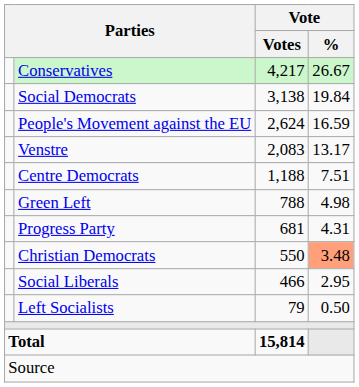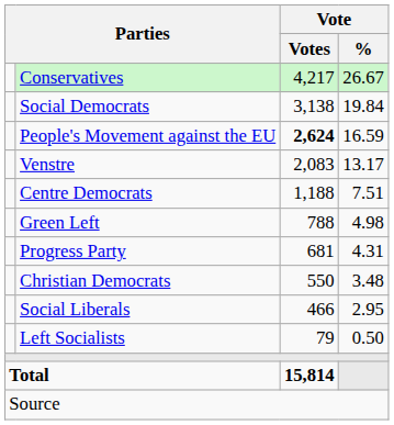People's Movement against the EU | Vote / Votes: normal -> bold
Christian Democrats | Vote / %: lightsalmon background -> no background
